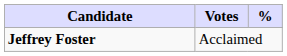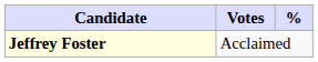Jeffrey Foster | Candidate: no background -> lightyellow background
